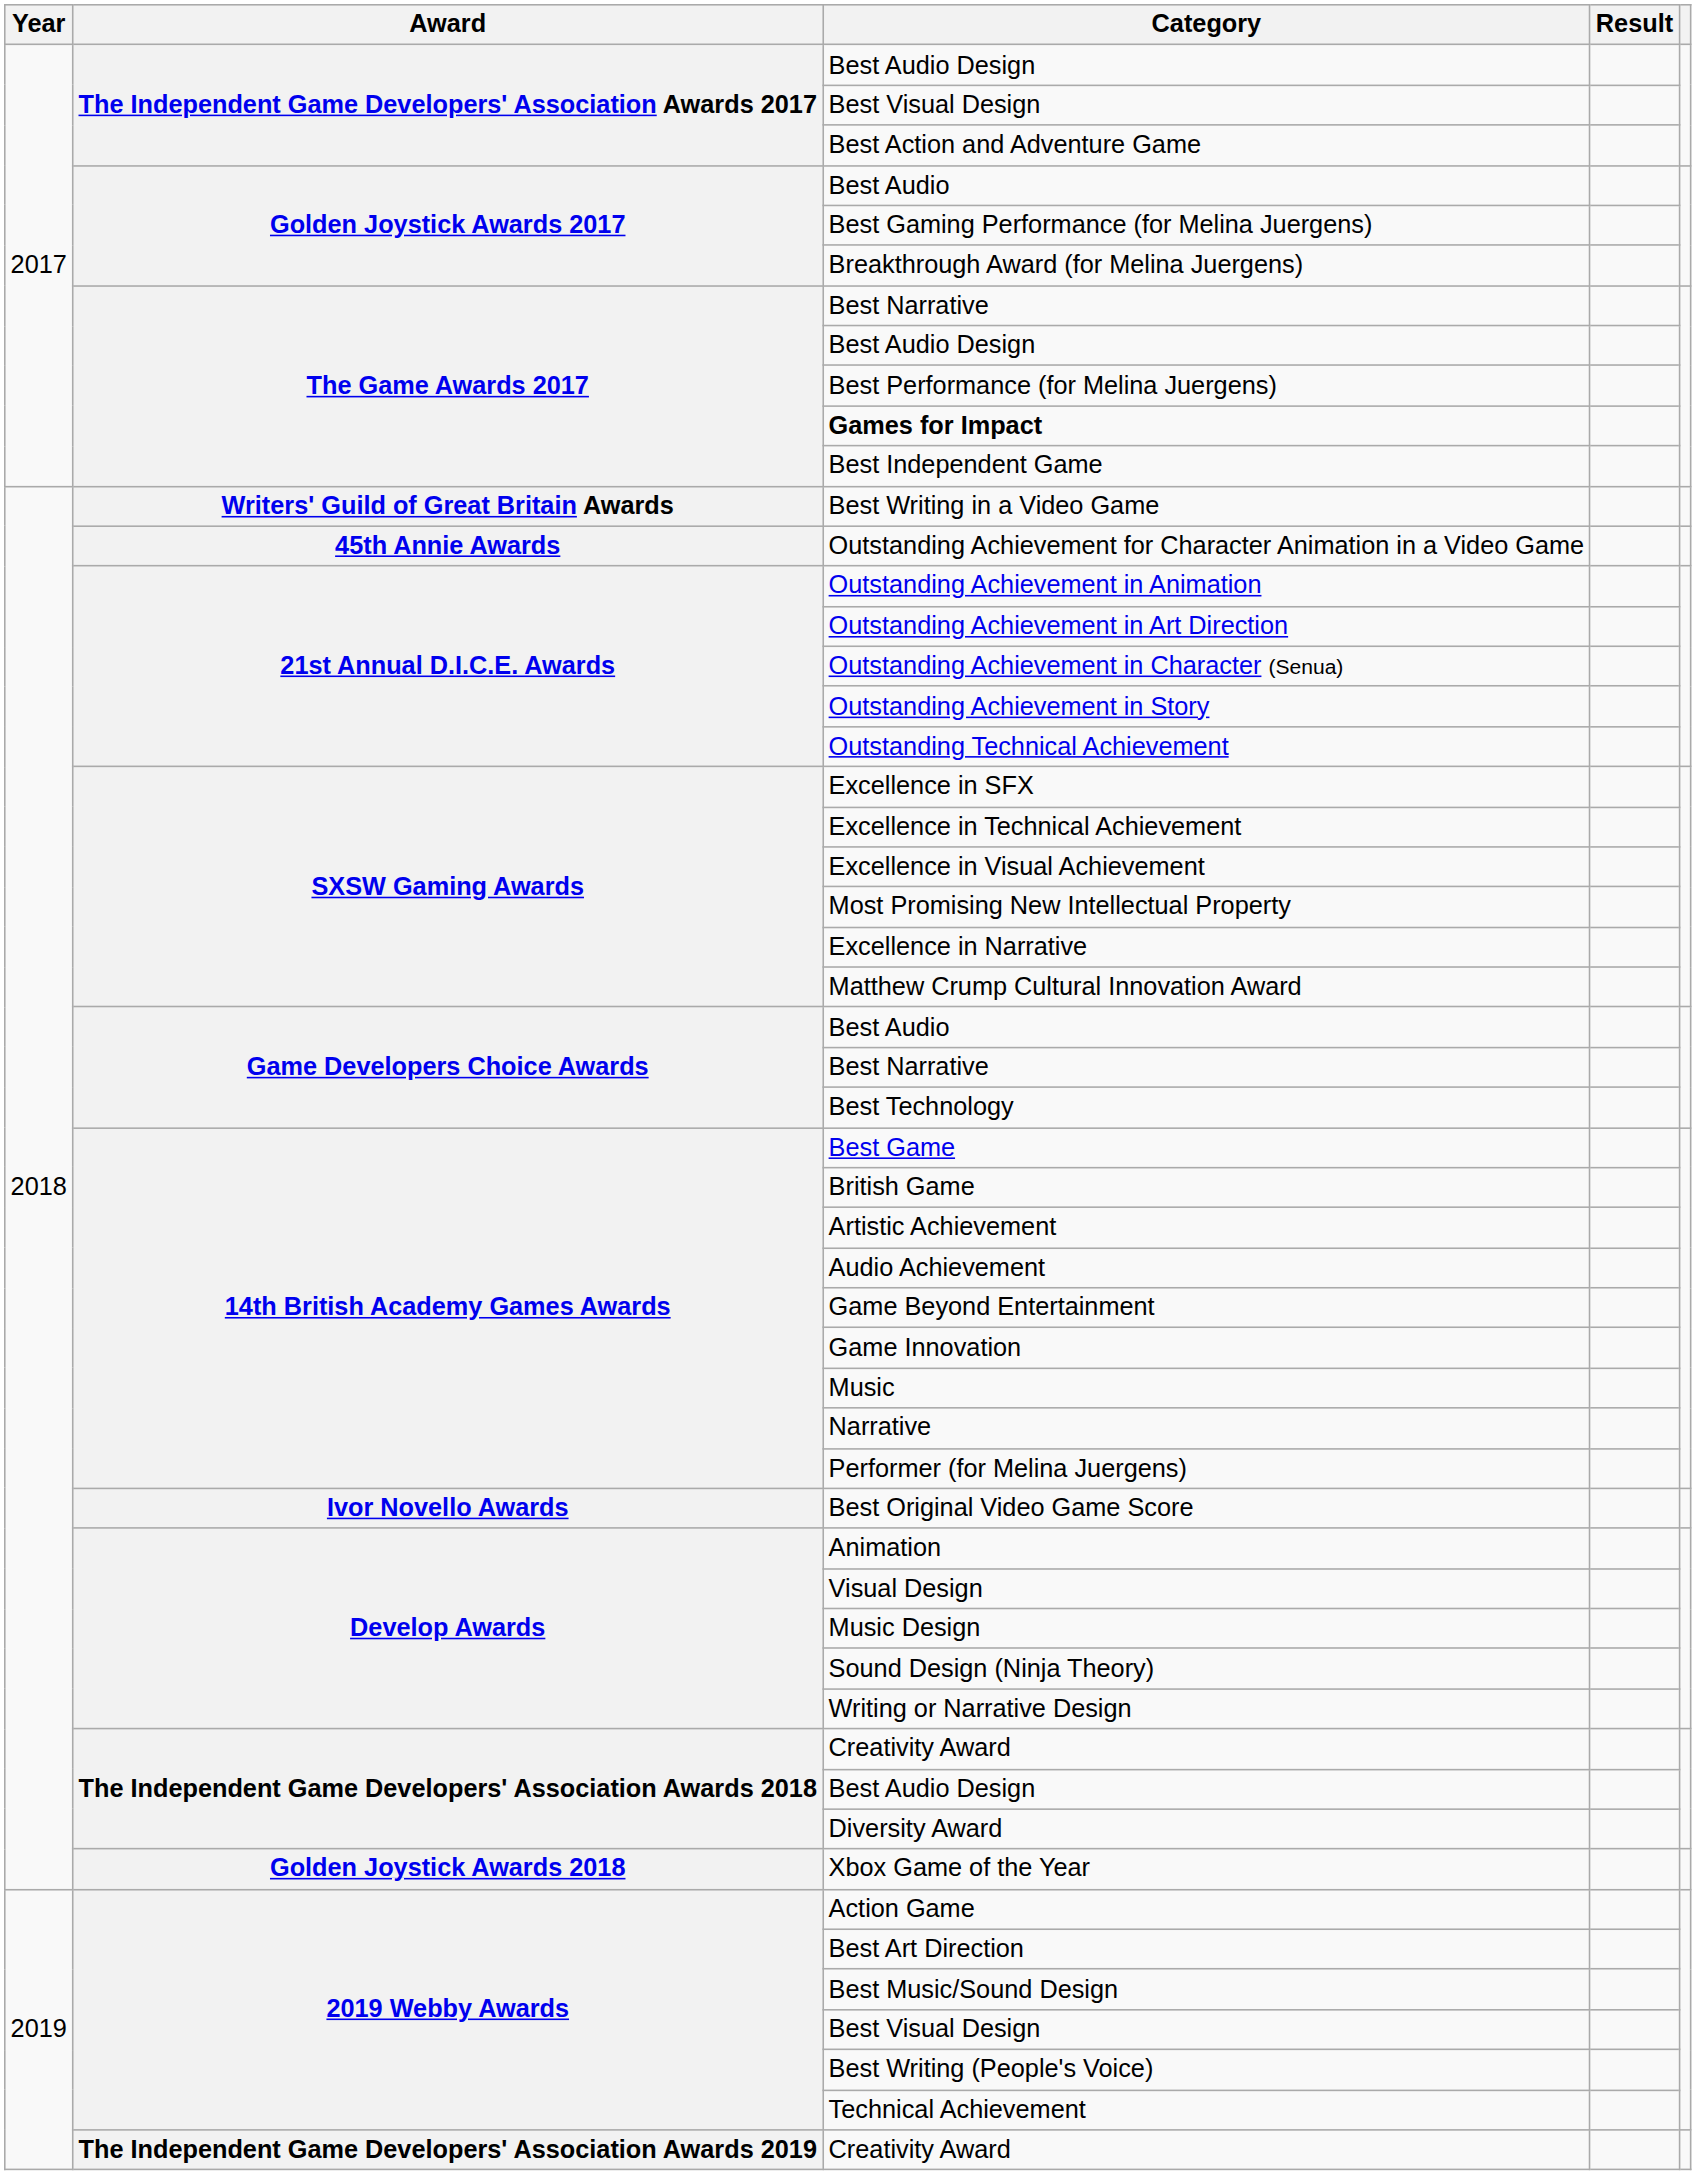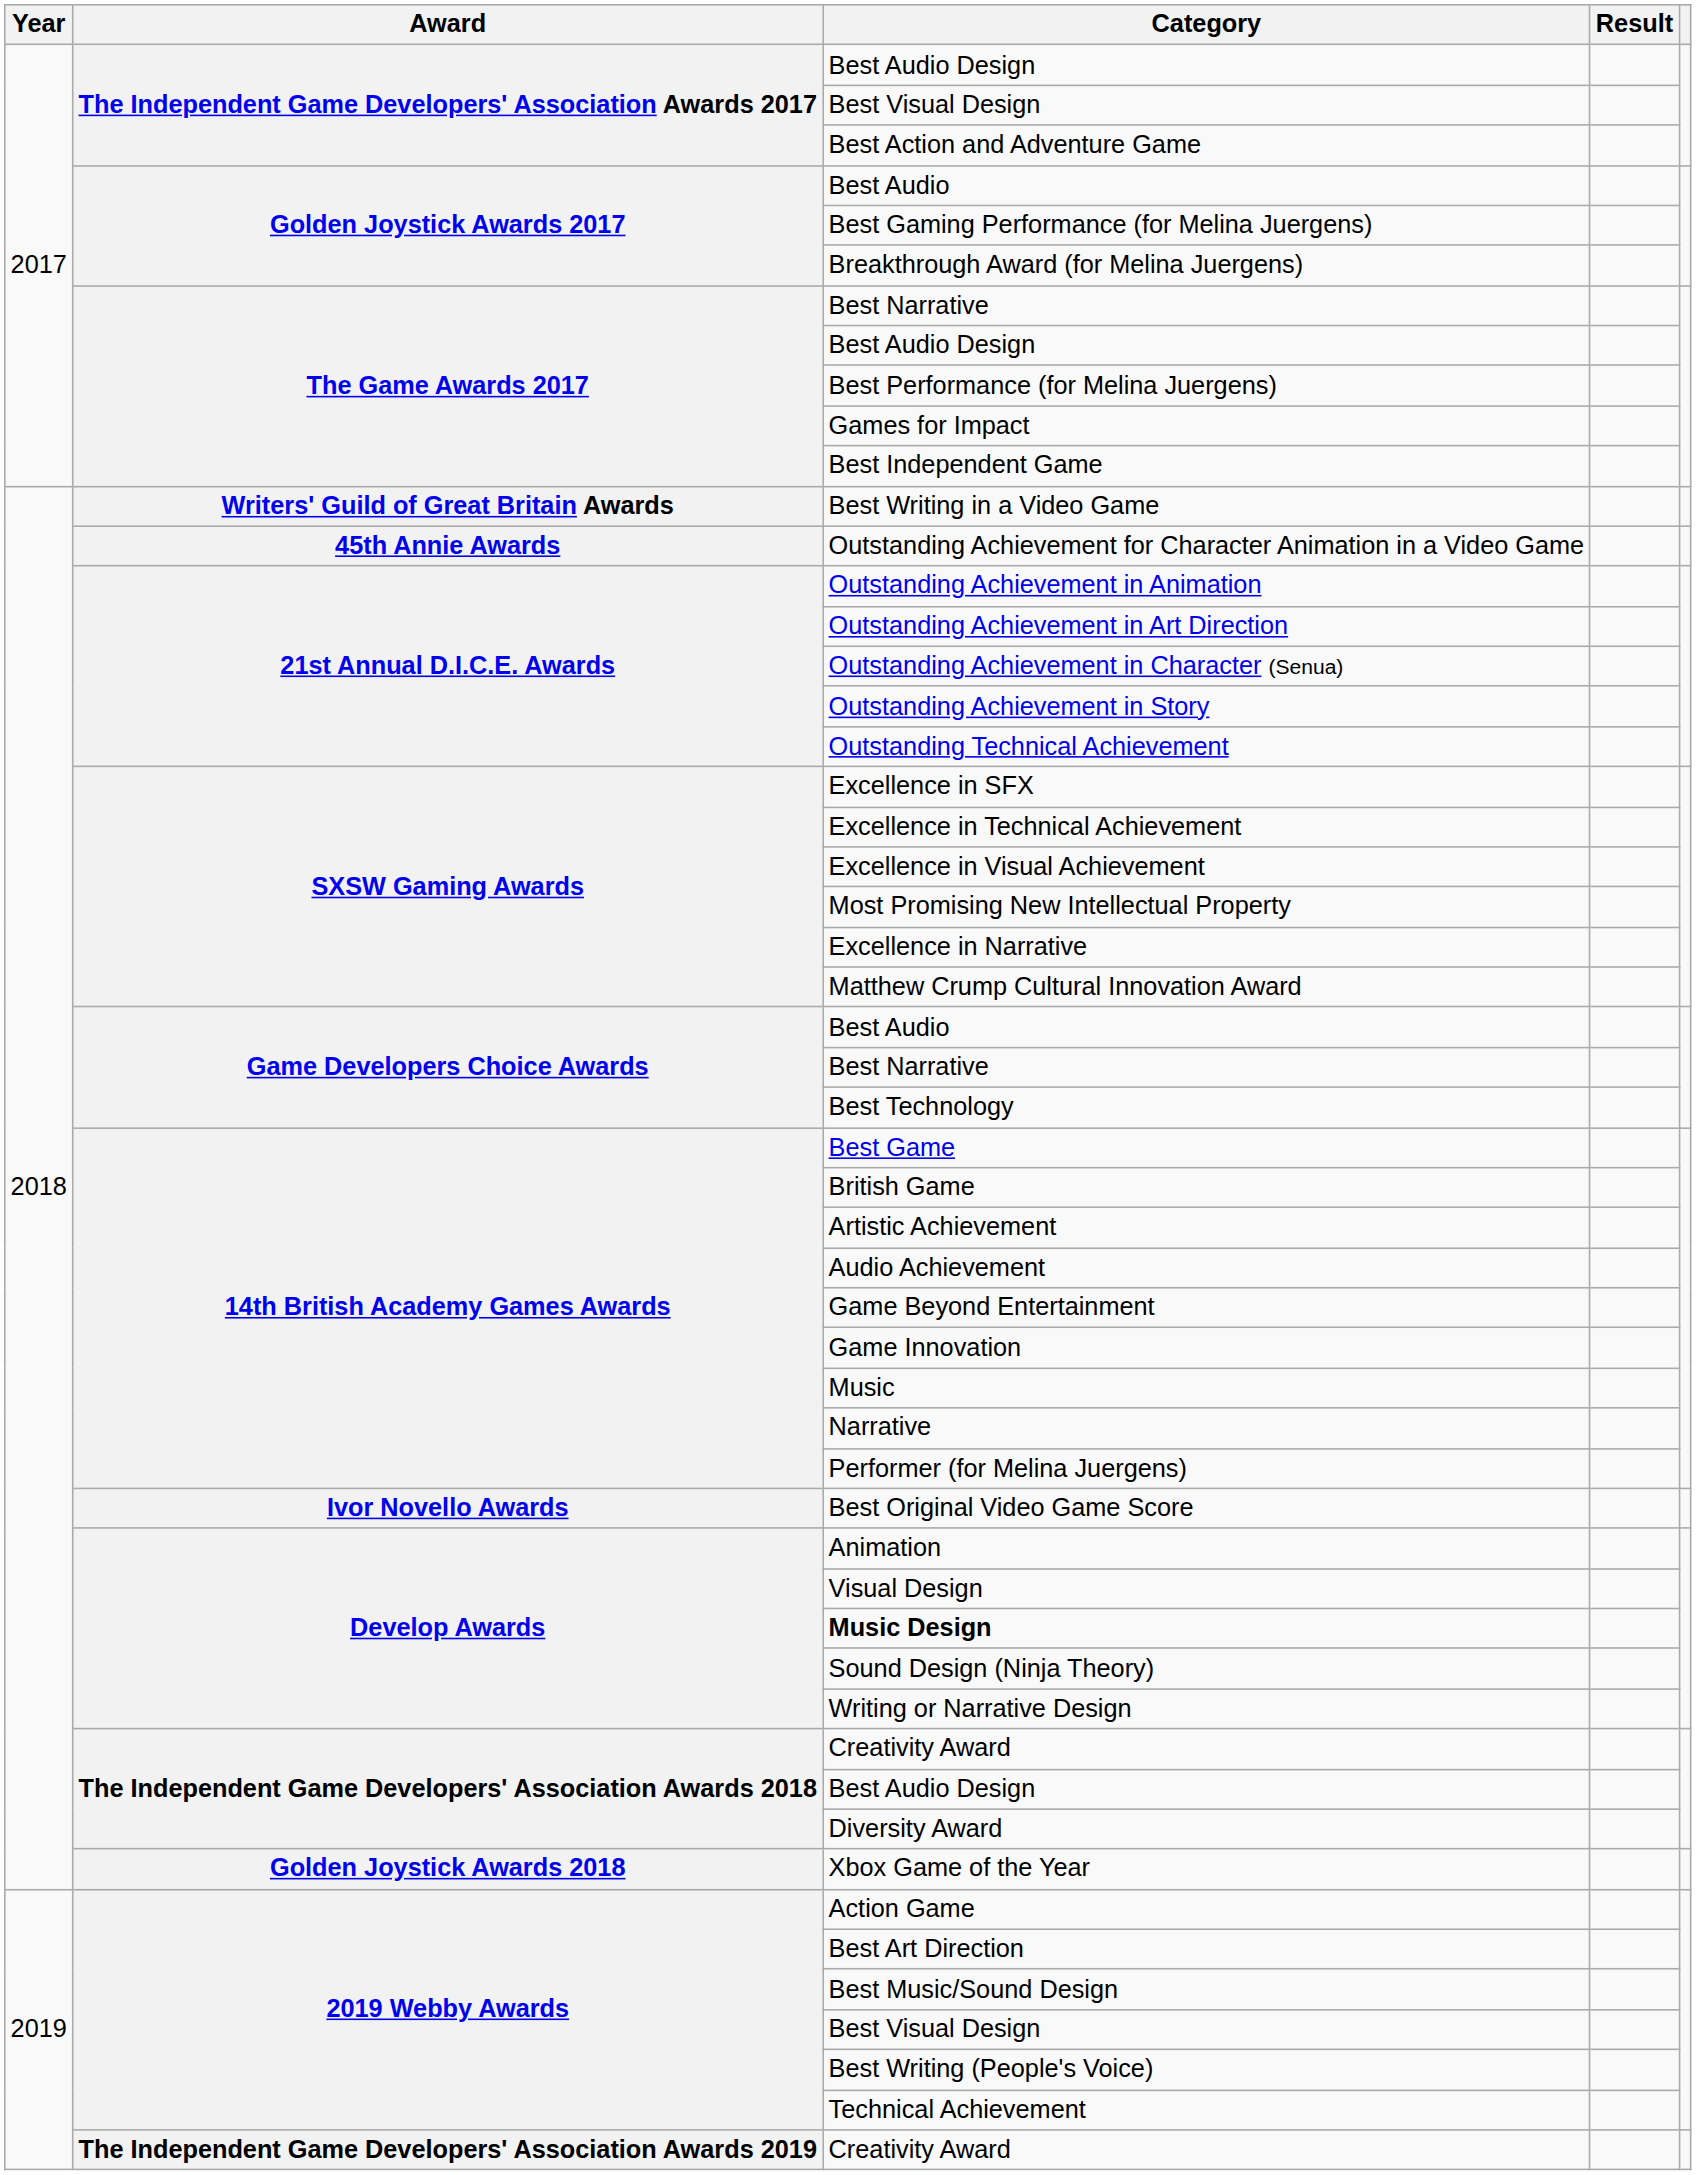Games for Impact | Category: bold -> normal
Music Design | Category: normal -> bold
